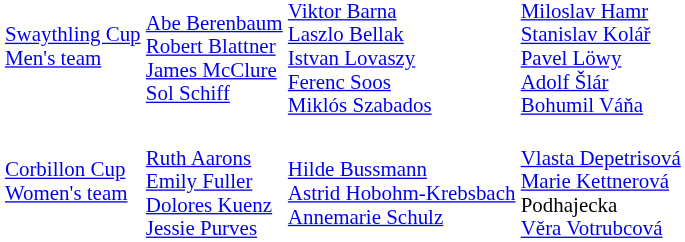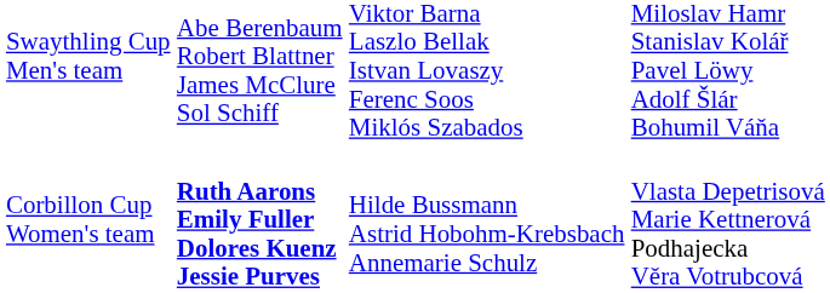Corbillon Cup Women's team | column 2: normal -> bold
